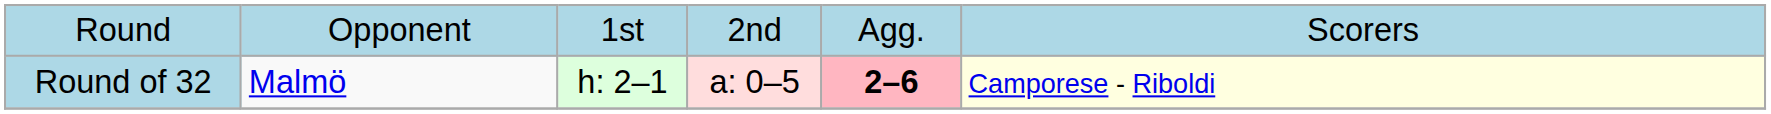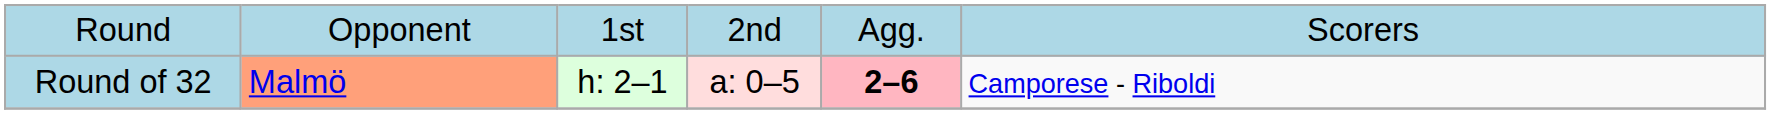Round of 32 | column 2: no background -> lightsalmon background
Round of 32 | column 6: lightyellow background -> no background
